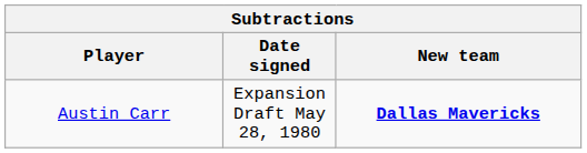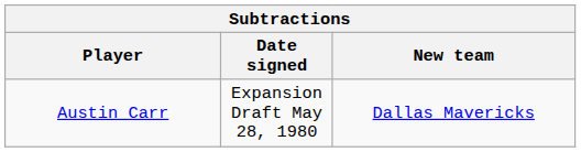Austin Carr | New team: bold -> normal
